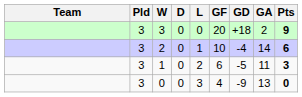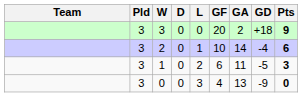columns swapped: GA <-> GD
